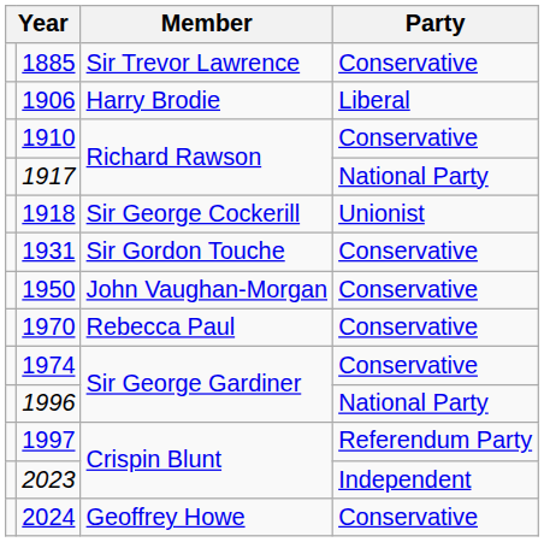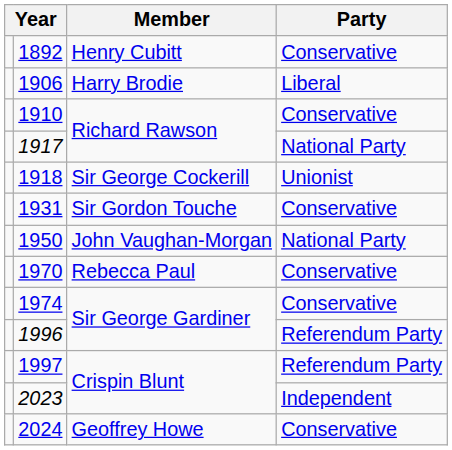- row: 1885 | Sir Trevor Lawrence | Conservative
+ row: 1892 | Henry Cubitt | Conservative
1950 | Party: Conservative -> National Party
1996 | Party: National Party -> Referendum Party
